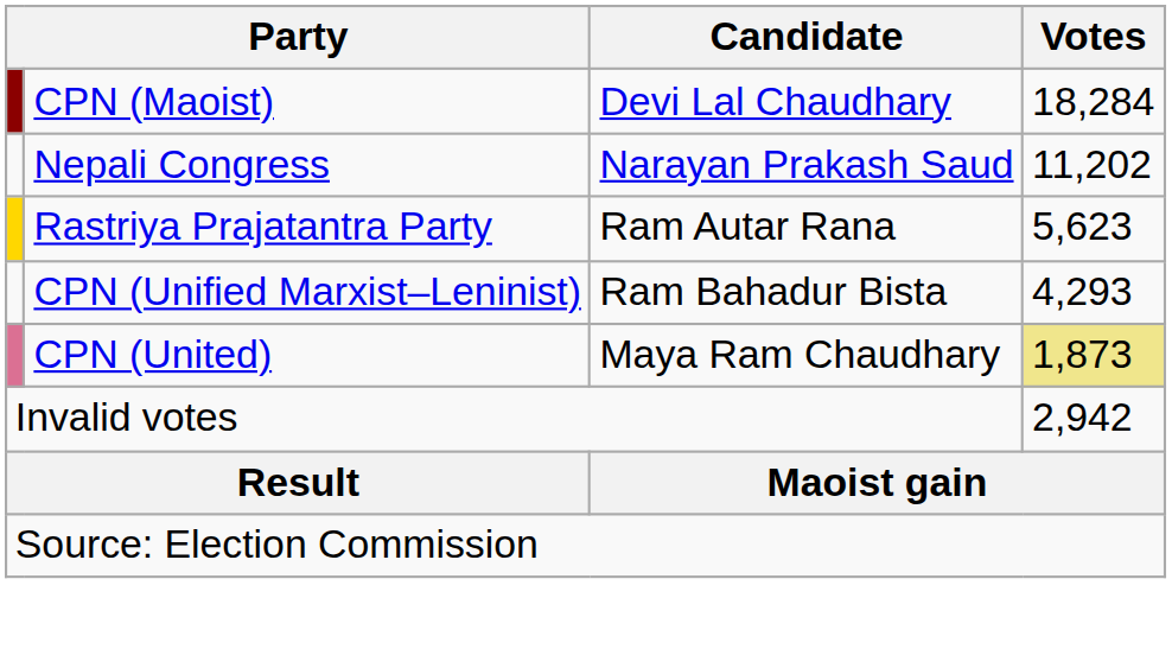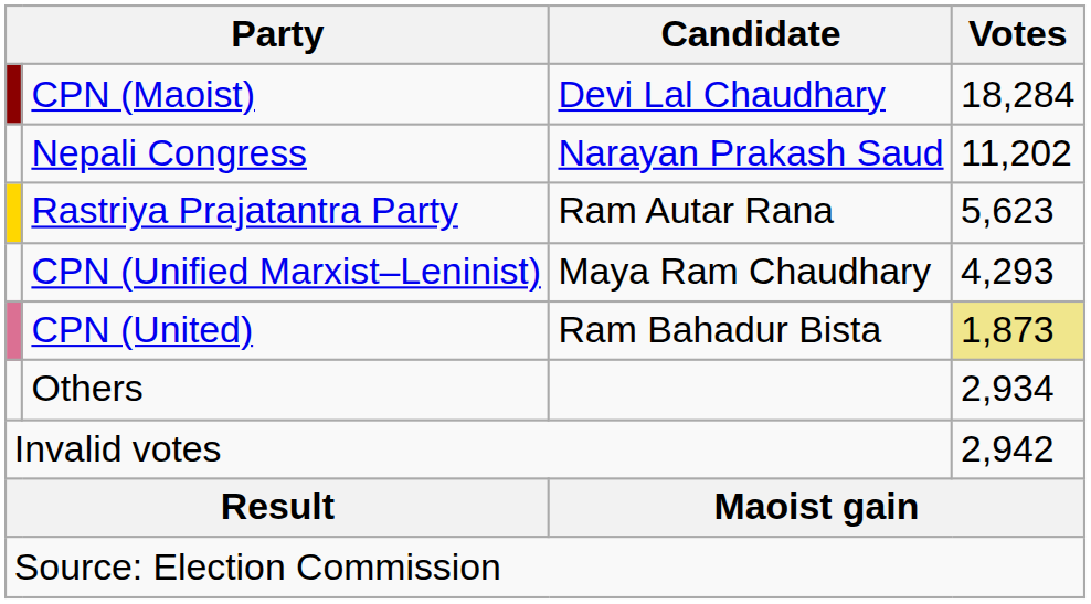CPN (Unified Marxist–Leninist) | Candidate: Ram Bahadur Bista -> Maya Ram Chaudhary
CPN (United) | Candidate: Maya Ram Chaudhary -> Ram Bahadur Bista
+ row: Others | 2,934
